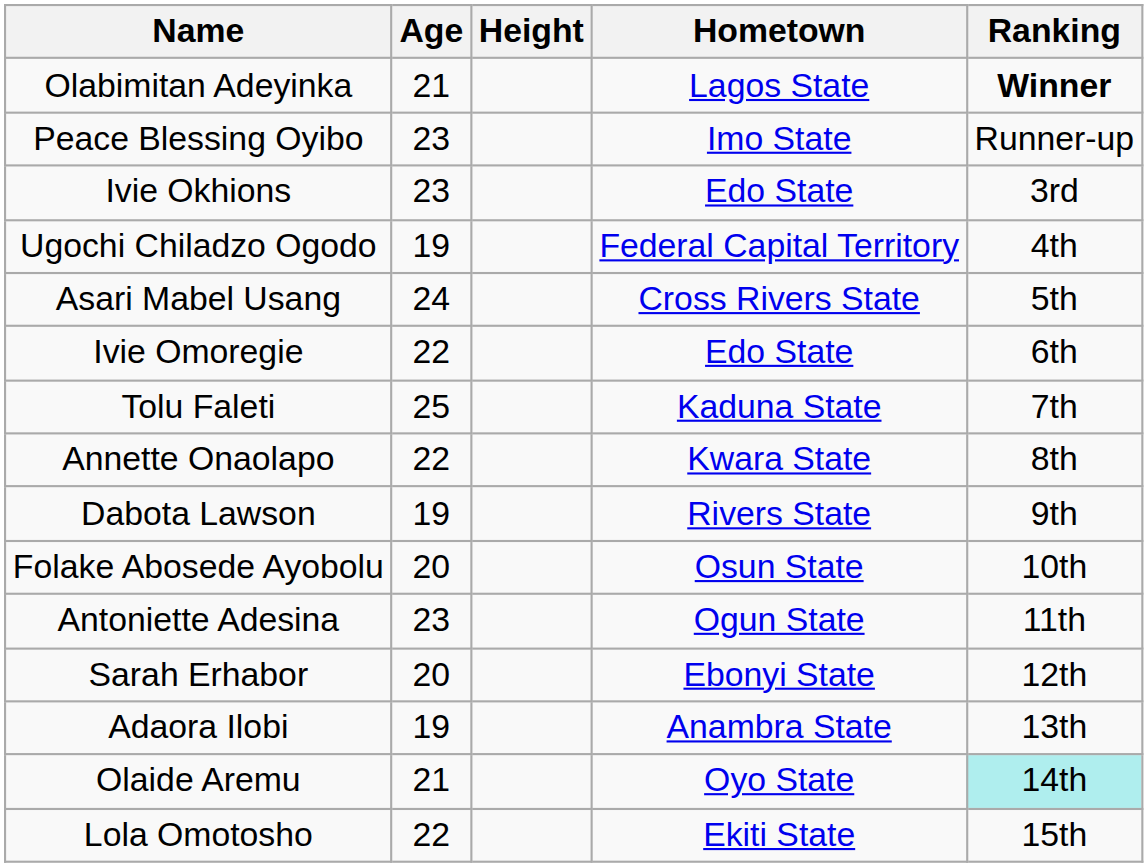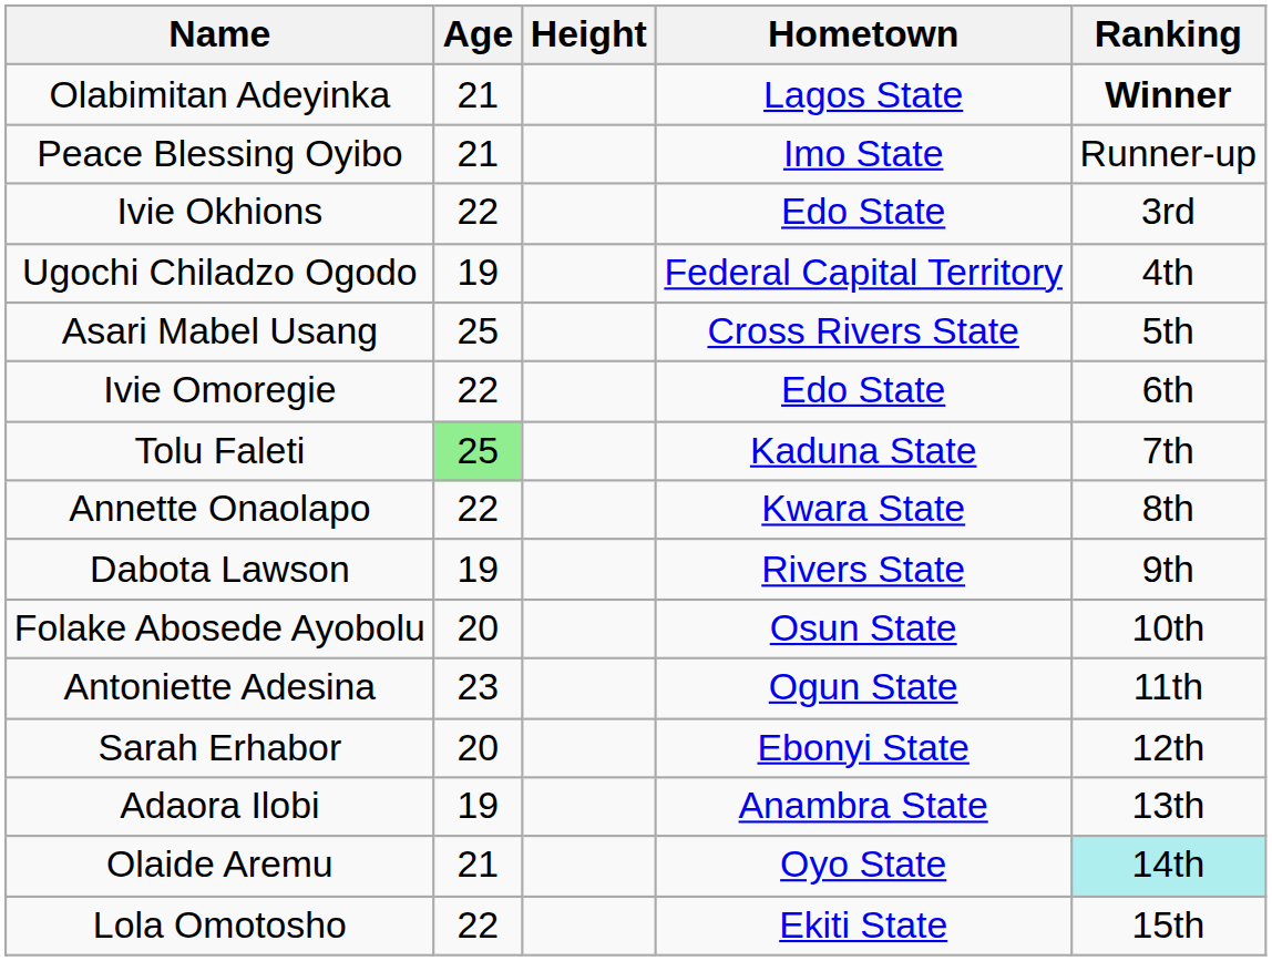Peace Blessing Oyibo | Age: 23 -> 21
Ivie Okhions | Age: 23 -> 22
Asari Mabel Usang | Age: 24 -> 25
Tolu Faleti | Age: no background -> lightgreen background
